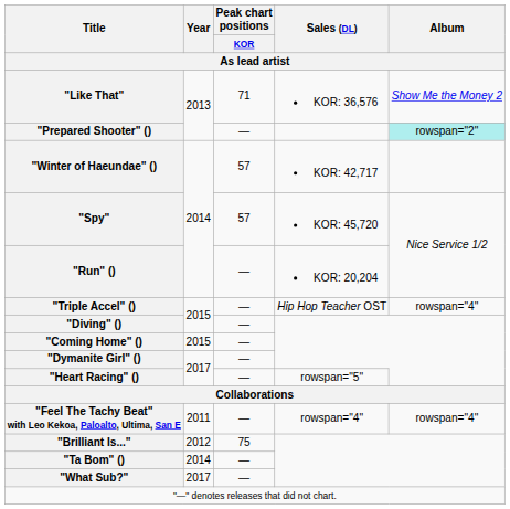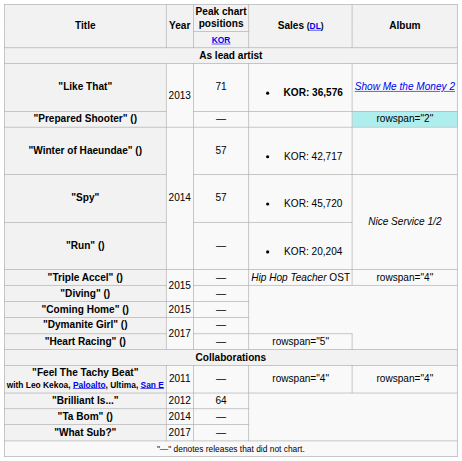"Like That" | Sales (DL): normal -> bold
"Brilliant Is..." | Peak chart positions / KOR: 75 -> 64
